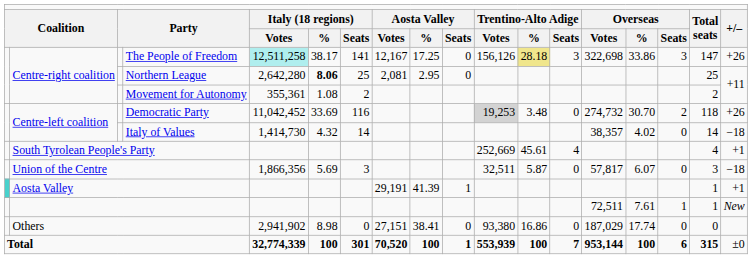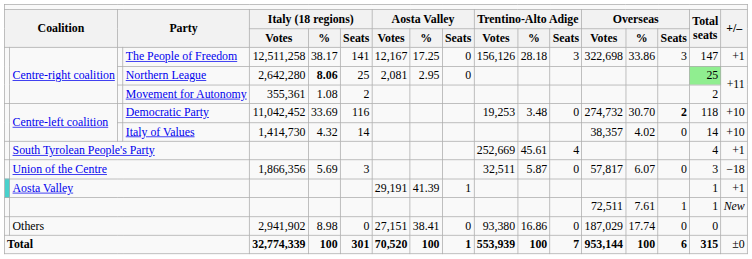The People of Freedom | column 5: paleturquoise background -> no background
The People of Freedom | column 12: khaki background -> no background
The People of Freedom | column 18: +26 -> +1
Northern League | column 17: no background -> lightgreen background
Democratic Party | column 11: lightgrey background -> no background
Democratic Party | column 16: normal -> bold
Democratic Party | column 18: +26 -> +10
Italy of Values | column 18: −18 -> +10
